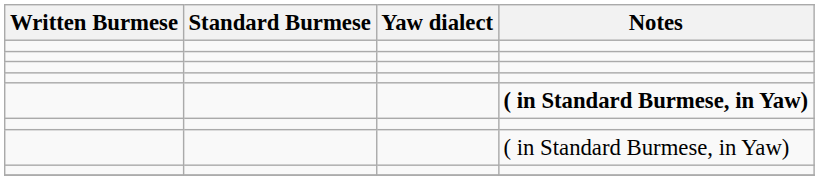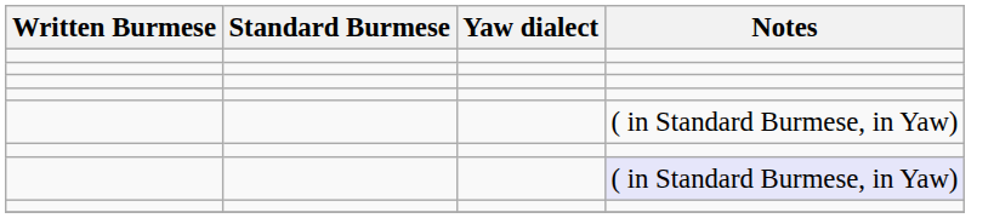row 6 | Notes: bold -> normal
row 8 | Notes: no background -> lavender background
